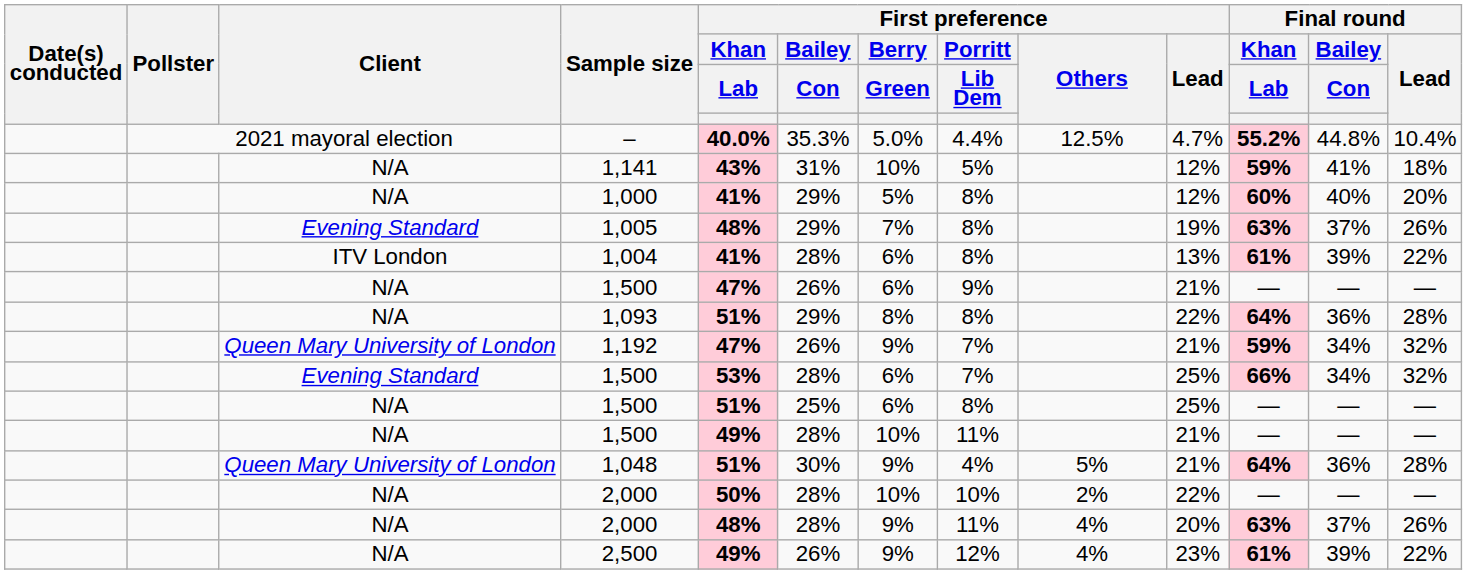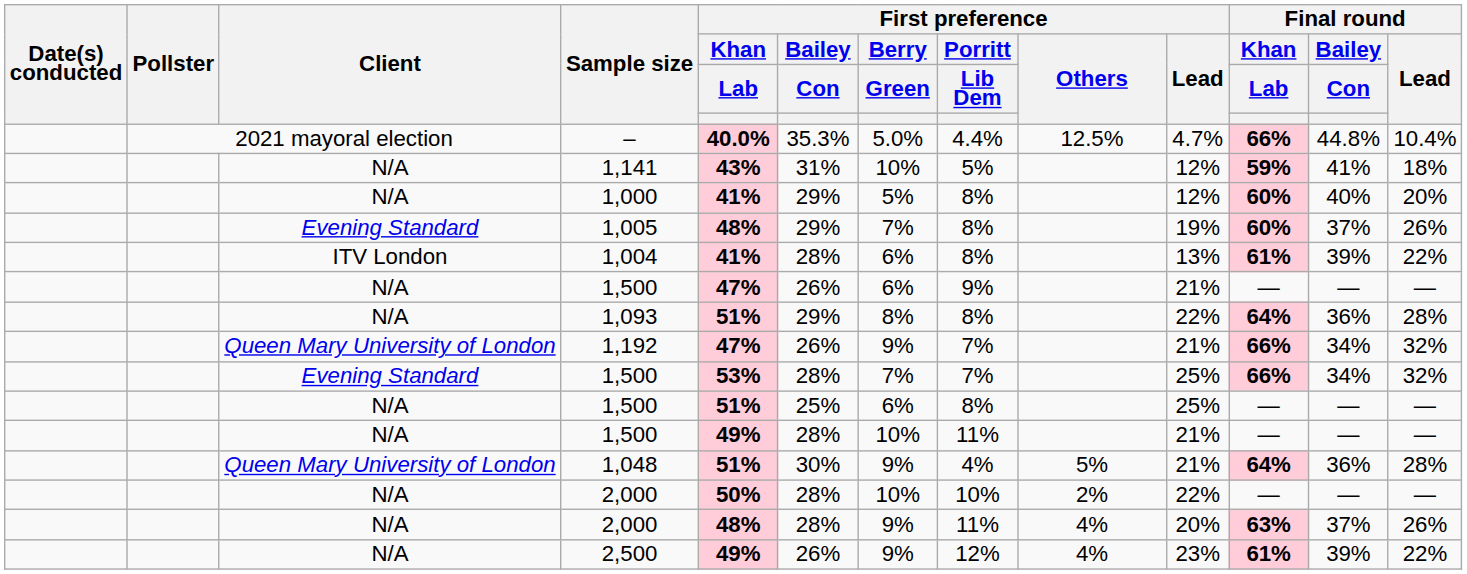– | Final round / Khan / Lab: 55.2% -> 66%
1,005 | Final round / Khan / Lab: 63% -> 60%
1,192 | Final round / Khan / Lab: 59% -> 66%
Evening Standard / 1,500 | First preference / Berry / Green: 6% -> 7%
